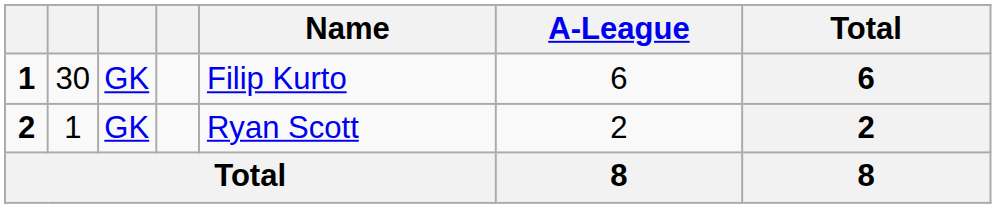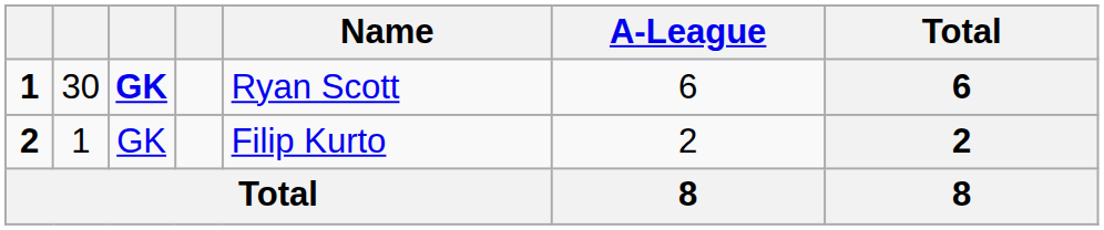row 2 | column 3: normal -> bold
row 2 | Name: Filip Kurto -> Ryan Scott
row 3 | Name: Ryan Scott -> Filip Kurto
